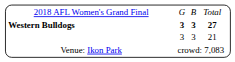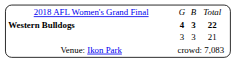Western Bulldogs | column 2: 3 -> 4
Western Bulldogs | column 4: 27 -> 22
